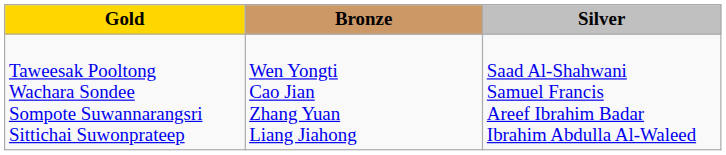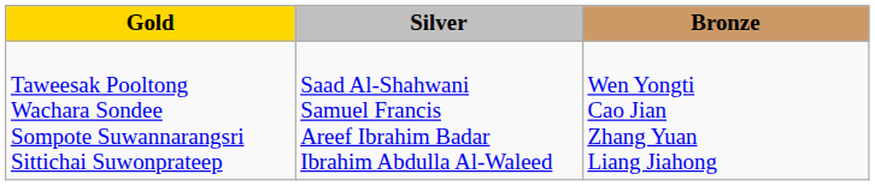columns swapped: Silver <-> Bronze
